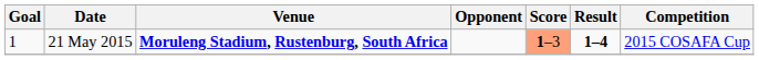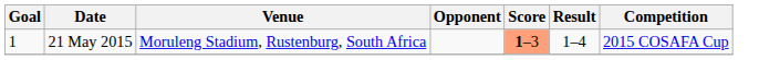21 May 2015 | Venue: bold -> normal
21 May 2015 | Result: bold -> normal
